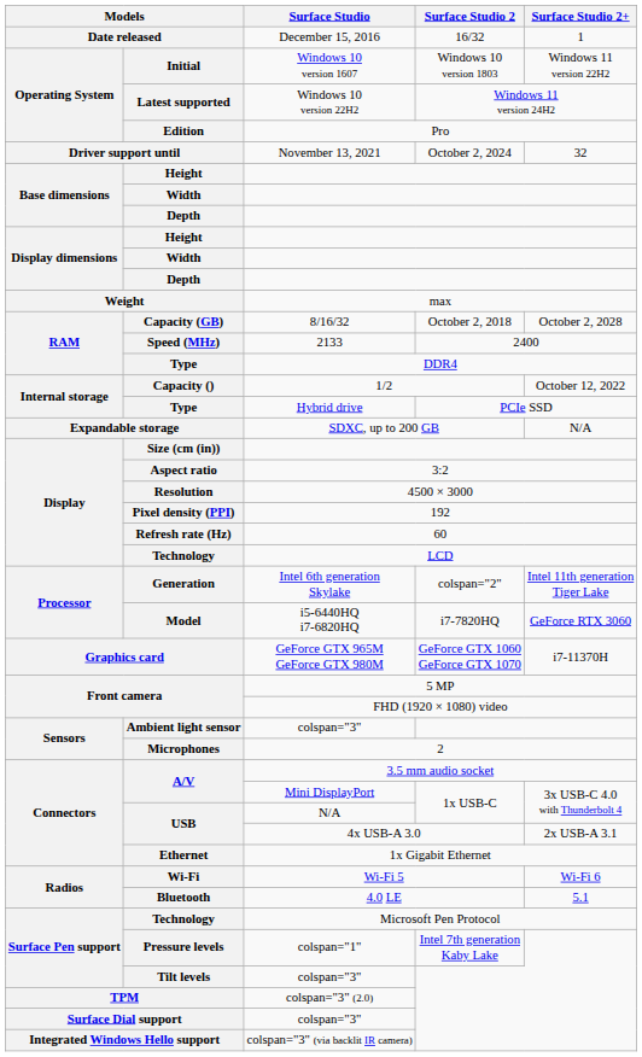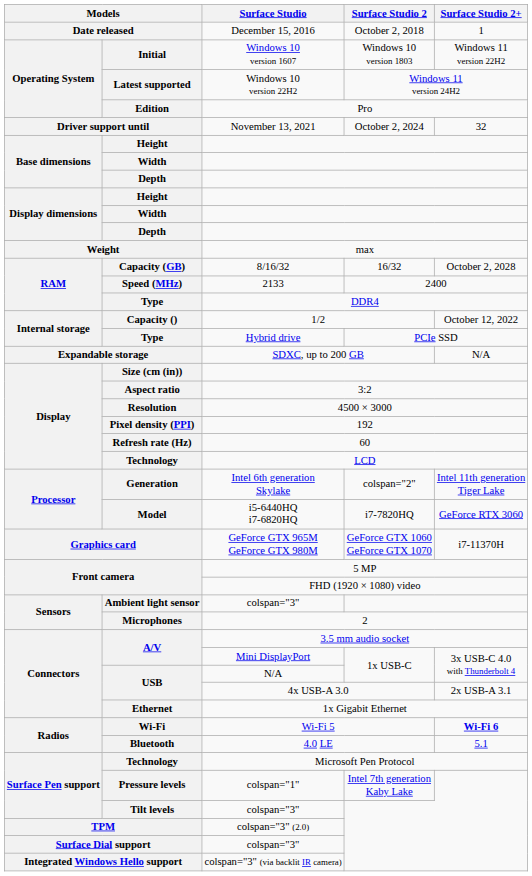Date released | Surface Studio 2: 16/32 -> October 2, 2018
Capacity (GB) | Surface Studio 2: October 2, 2018 -> 16/32
Wi-Fi | Surface Studio 2+: normal -> bold
